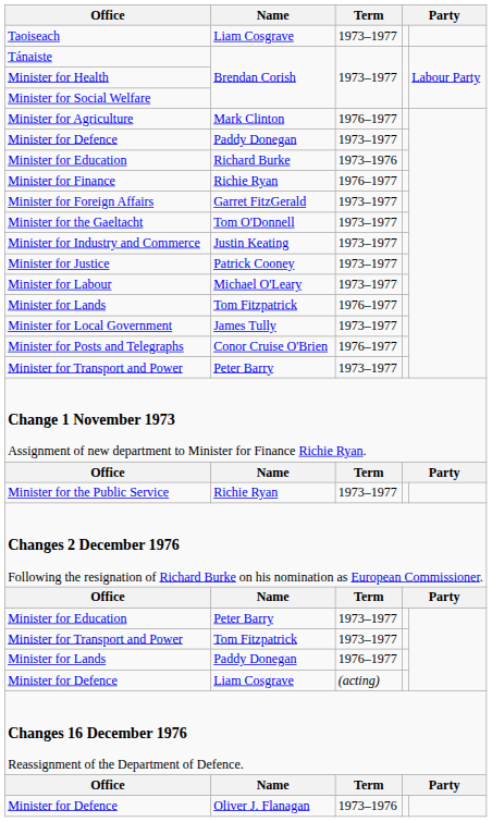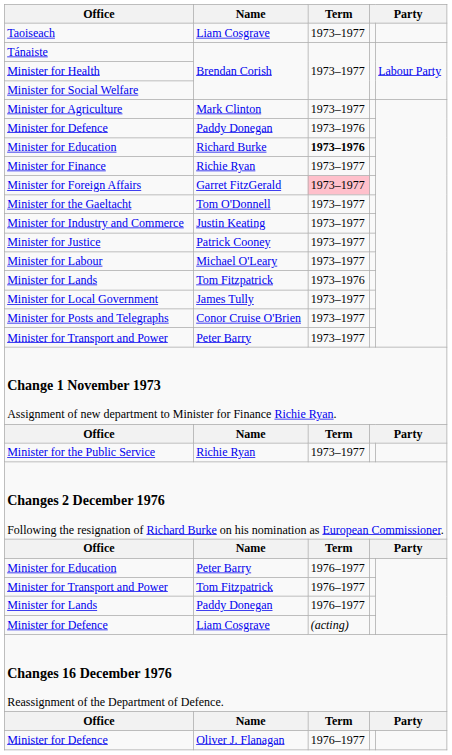Minister for Agriculture | Term: 1976–1977 -> 1973–1977
Minister for Defence / Paddy Donegan | Term: 1973–1977 -> 1973–1976
Minister for Education / Richard Burke | Term: normal -> bold
Minister for Finance | Term: 1976–1977 -> 1973–1977
Minister for Foreign Affairs | Term: no background -> pink background
Minister for Lands / Tom Fitzpatrick | Term: 1976–1977 -> 1973–1976
Minister for Posts and Telegraphs | Term: 1976–1977 -> 1973–1977
Minister for Education / Peter Barry | Term: 1973–1977 -> 1976–1977
Minister for Transport and Power / Tom Fitzpatrick | Term: 1973–1977 -> 1976–1977
Minister for Defence / Oliver J. Flanagan | Term: 1973–1976 -> 1976–1977
